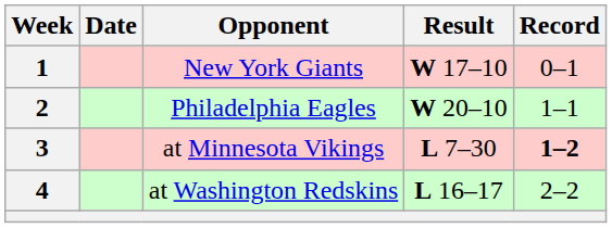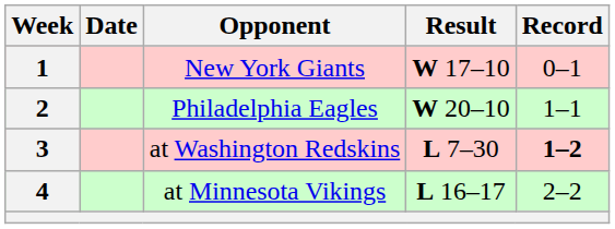3 | Opponent: at Minnesota Vikings -> at Washington Redskins
4 | Opponent: at Washington Redskins -> at Minnesota Vikings
